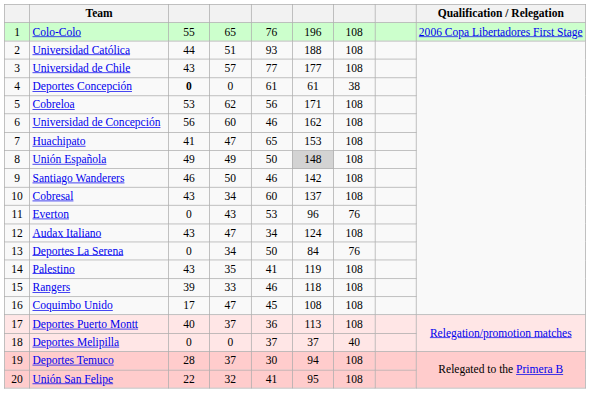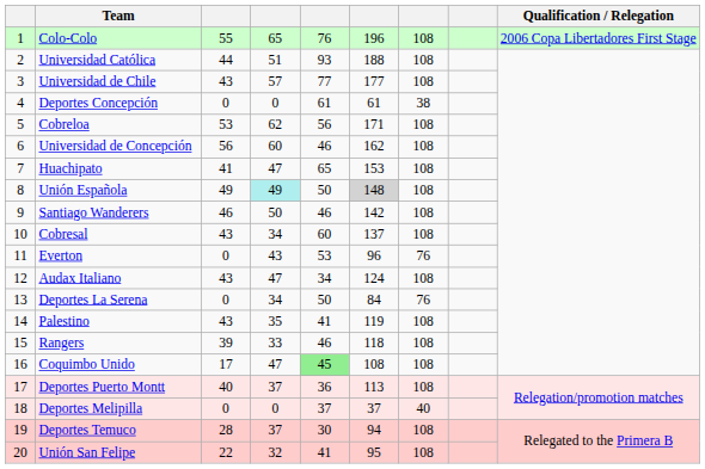Deportes Concepción | column 3: bold -> normal
Unión Española | column 4: no background -> paleturquoise background
Coquimbo Unido | column 5: no background -> lightgreen background
